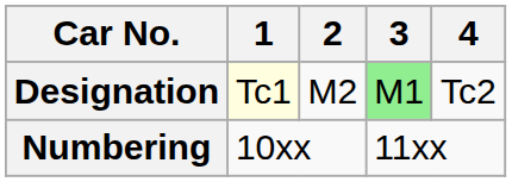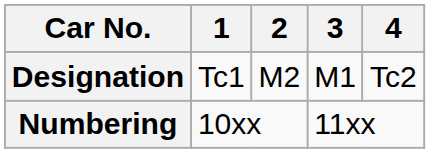Designation | 1: lightyellow background -> no background
Designation | 3: lightgreen background -> no background
